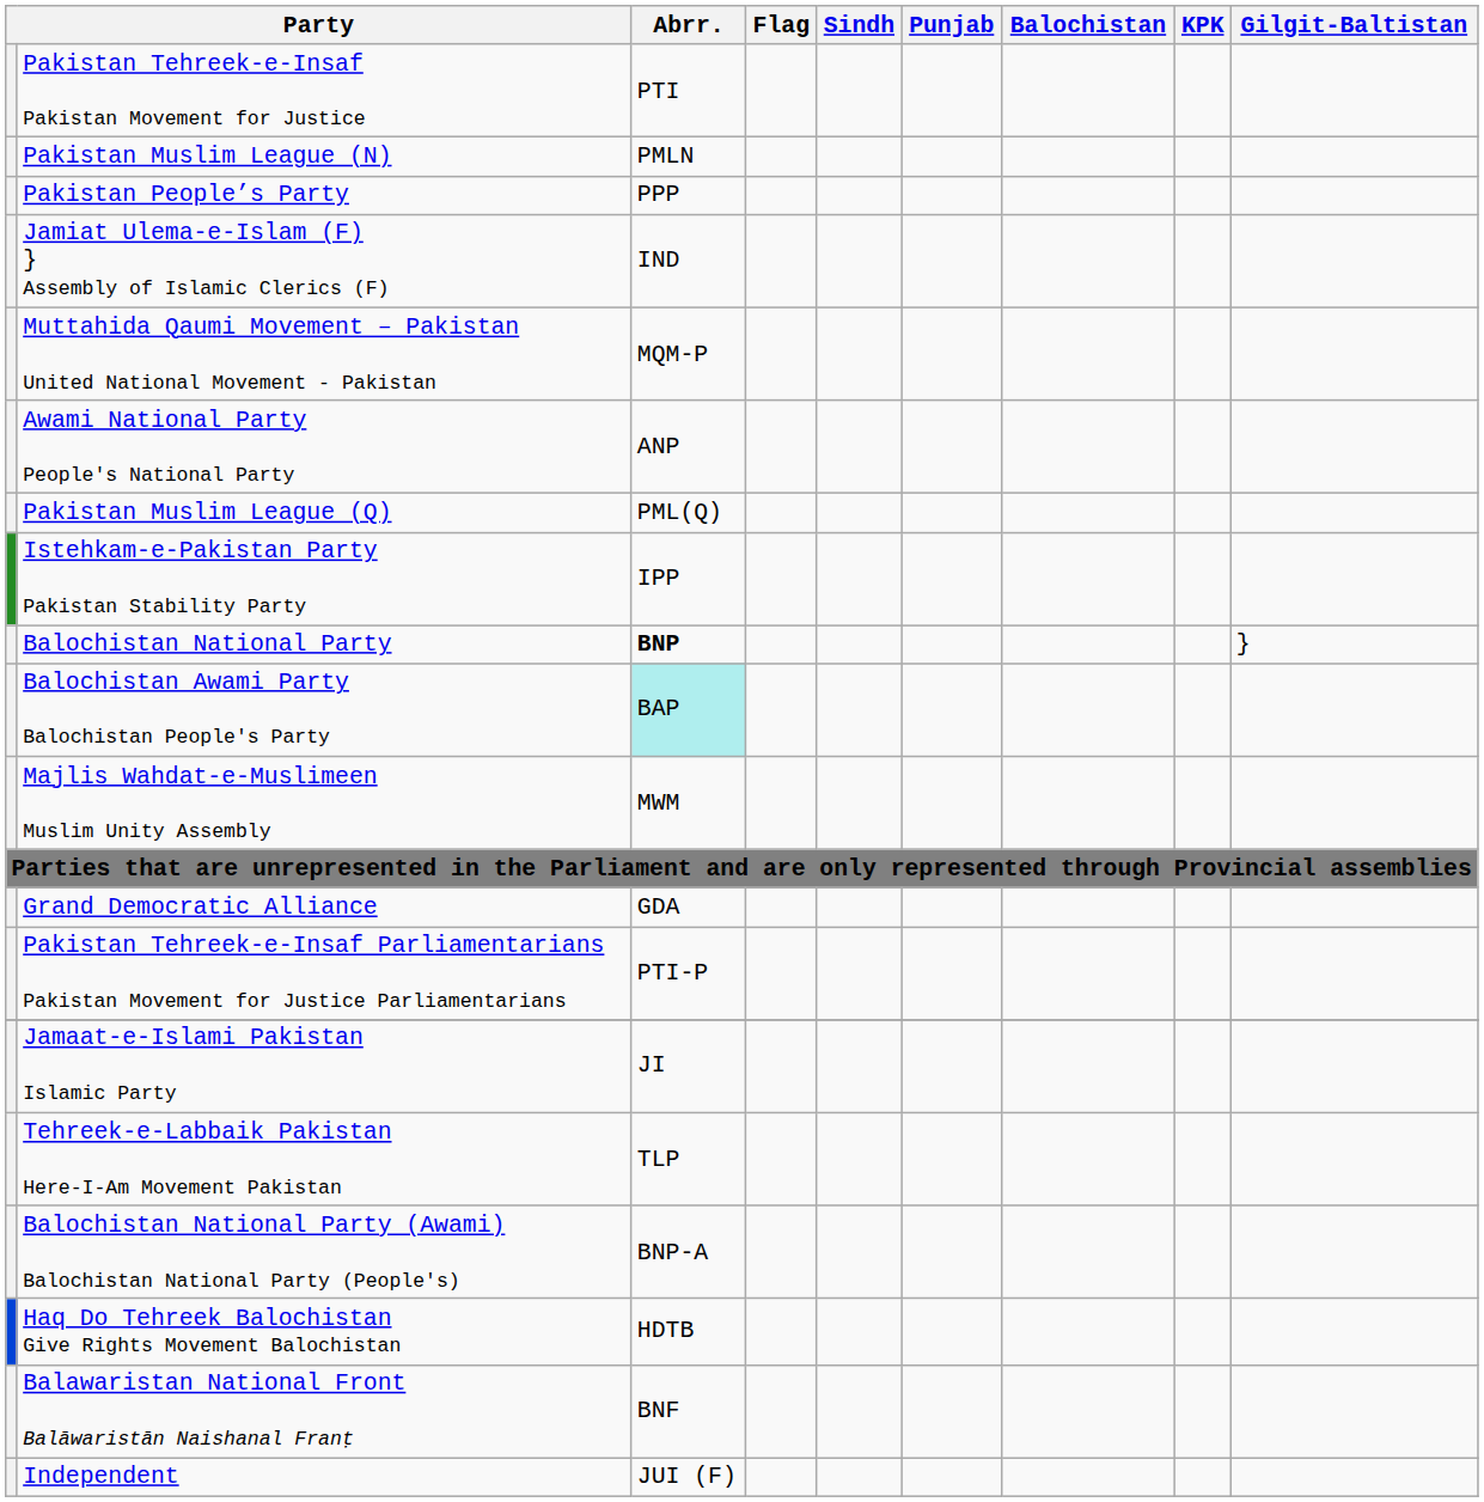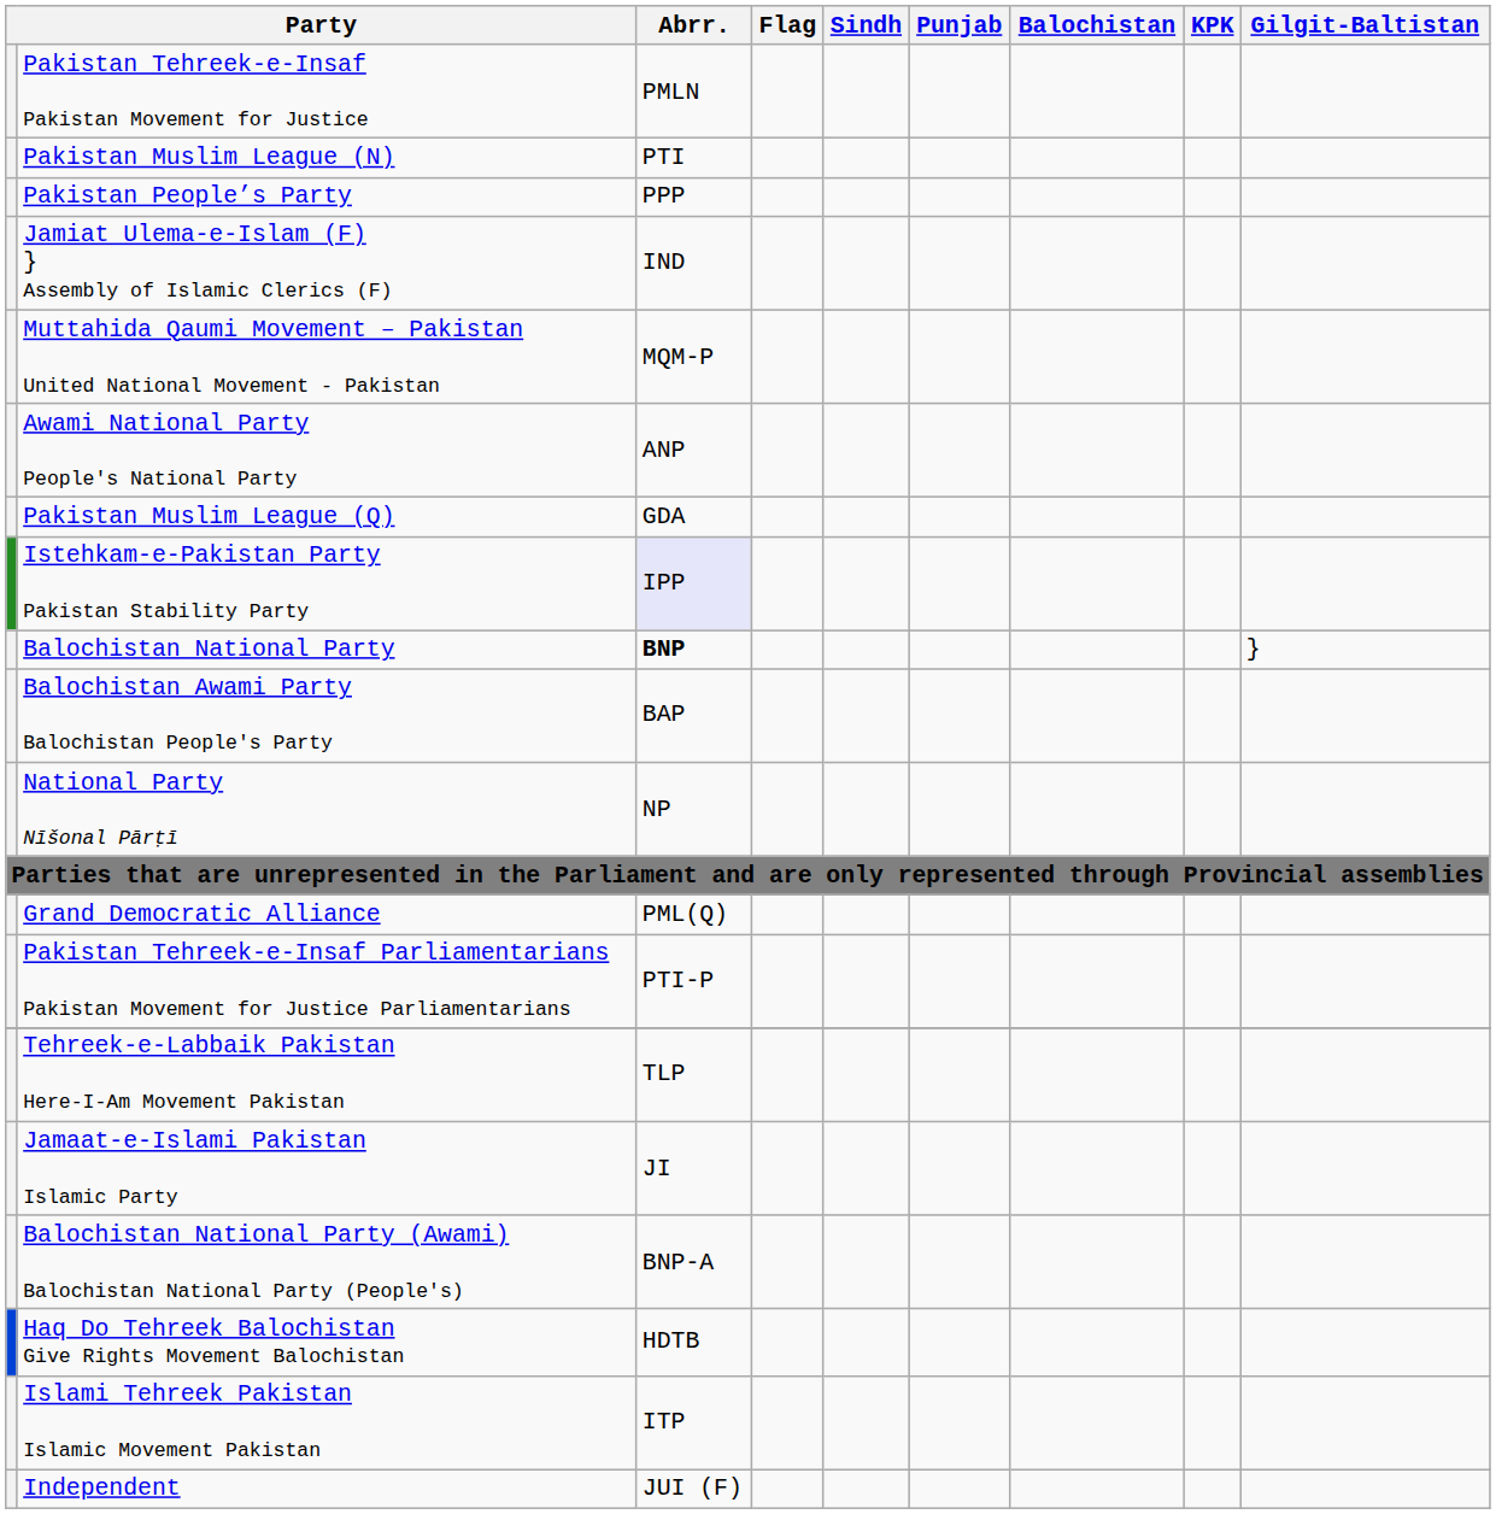Pakistan Tehreek-e-Insaf Pakistan Movement for Justice | Abrr.: PTI -> PMLN
Pakistan Muslim League (N) | Abrr.: PMLN -> PTI
Pakistan Muslim League (Q) | Abrr.: PML(Q) -> GDA
Istehkam-e-Pakistan Party Pakistan Stability Party | Abrr.: no background -> lavender background
Balochistan Awami Party Balochistan People's Party | Abrr.: paleturquoise background -> no background
+ row: National Party Nīšonal Pārṭī | NP
- row: Majlis Wahdat-e-Muslimeen Muslim Unity Assembly | MWM
Grand Democratic Alliance | Abrr.: GDA -> PML(Q)
rows swapped: Jamaat-e-Islami Pakistan Islamic Party <-> Tehreek-e-Labbaik Pakistan Here-I-Am Movement Pakistan
- row: Balawaristan National Front Balāwaristān Naishanal Franṭ | BNF
+ row: Islami Tehreek Pakistan Islamic Movement Pakistan | ITP
